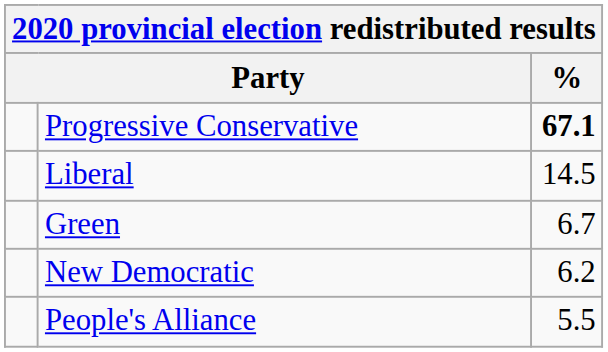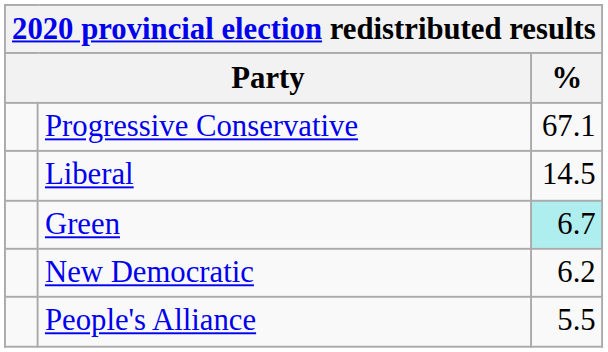Progressive Conservative | %: bold -> normal
Green | %: no background -> paleturquoise background
